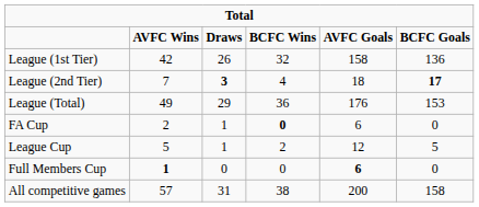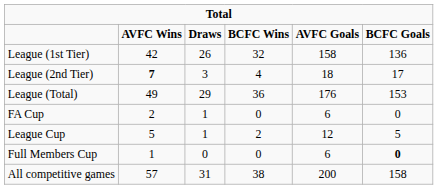League (2nd Tier) | AVFC Wins: normal -> bold
League (2nd Tier) | Draws: bold -> normal
League (2nd Tier) | BCFC Goals: bold -> normal
FA Cup | BCFC Wins: bold -> normal
Full Members Cup | AVFC Wins: bold -> normal
Full Members Cup | AVFC Goals: bold -> normal
Full Members Cup | BCFC Goals: normal -> bold
